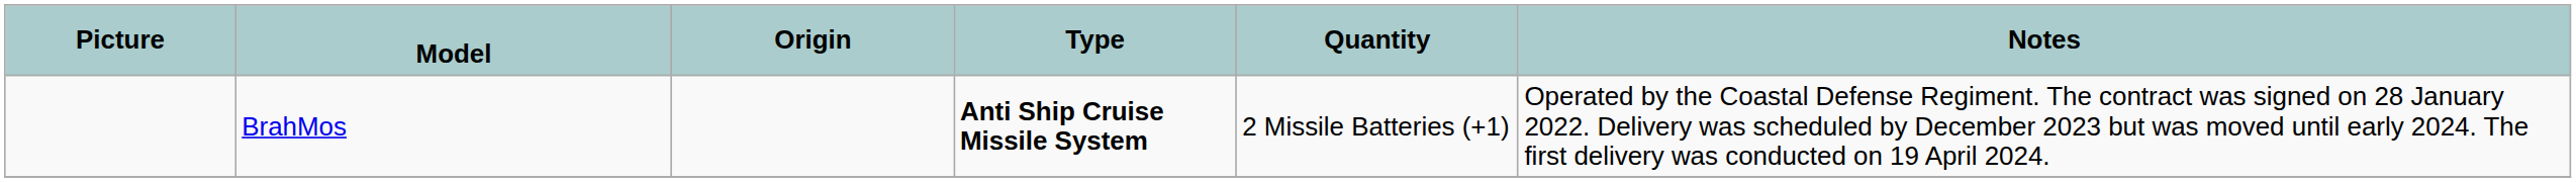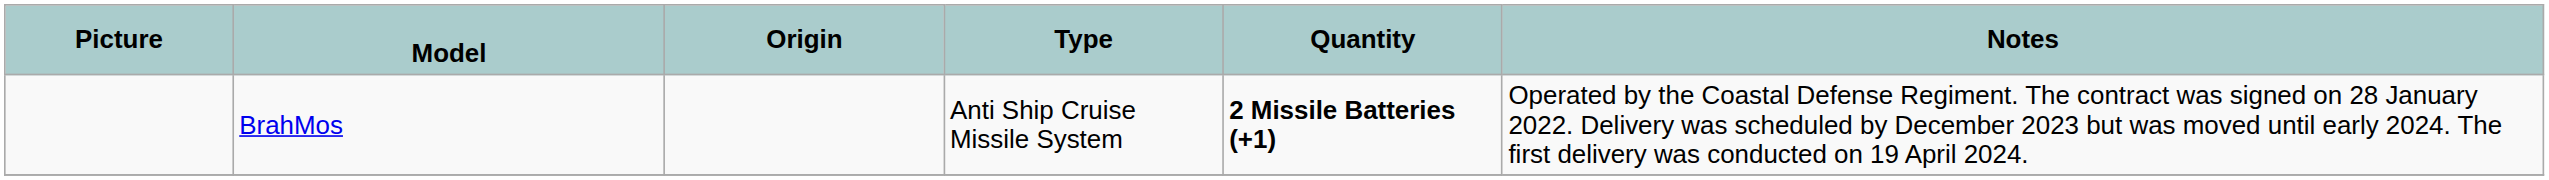BrahMos | Type: bold -> normal
BrahMos | Quantity: normal -> bold
